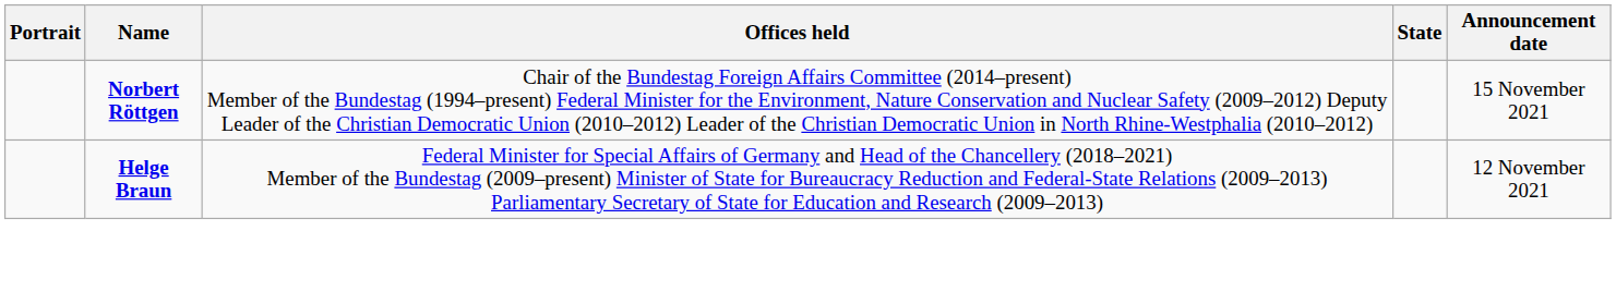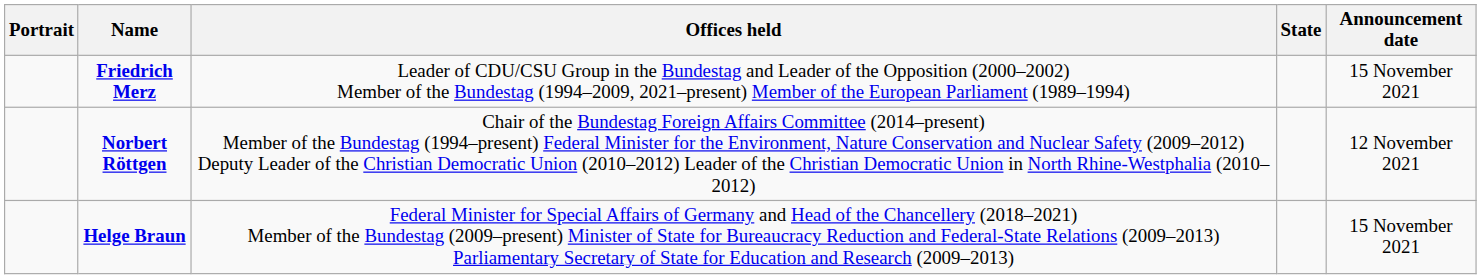+ row: Friedrich Merz | Leader of CDU/CSU Group in the Bundestag and Leader of the Opposition (2000–2002) Member of the Bundestag (1994–2009, 2021–present) Member of the European Parliament (1989–1994) | 15 November 2021
Norbert Röttgen | Announcement date: 15 November 2021 -> 12 November 2021
Helge Braun | Announcement date: 12 November 2021 -> 15 November 2021
